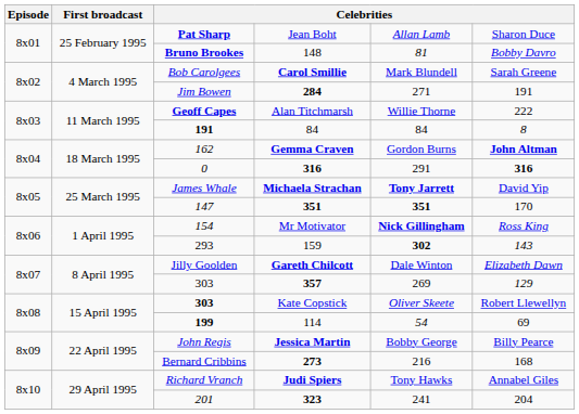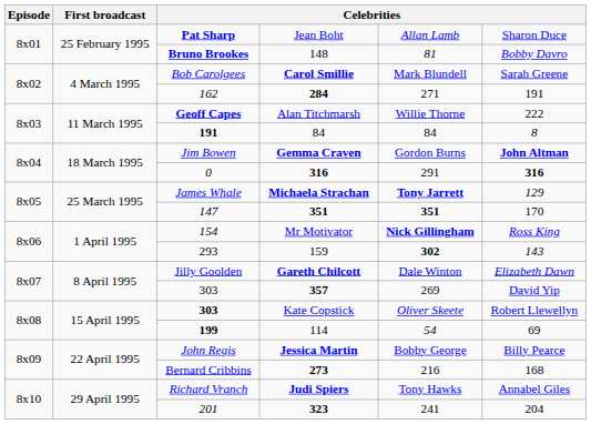284 | column 3: Jim Bowen -> 162
Gemma Craven | column 3: 162 -> Jim Bowen
Michaela Strachan | column 6: David Yip -> 129
357 | column 6: 129 -> David Yip
